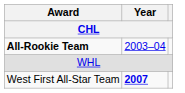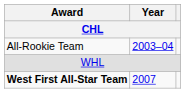All-Rookie Team | Award: bold -> normal
West First All-Star Team | Award: normal -> bold
West First All-Star Team | Year: bold -> normal
